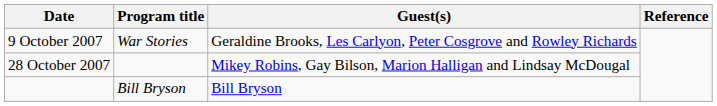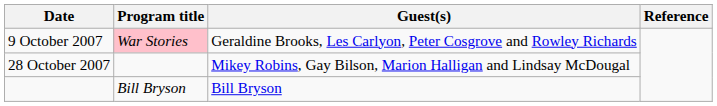9 October 2007 | Program title: no background -> pink background
